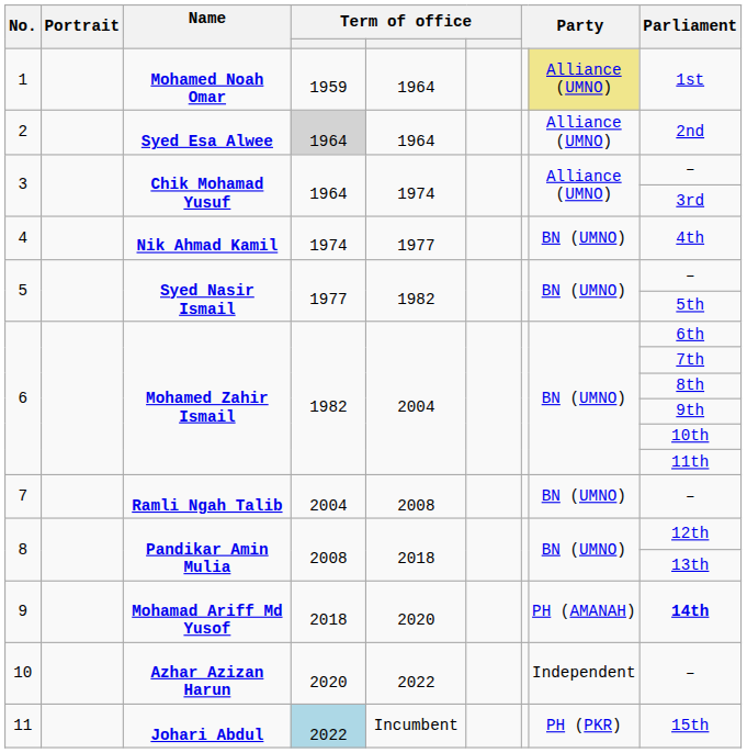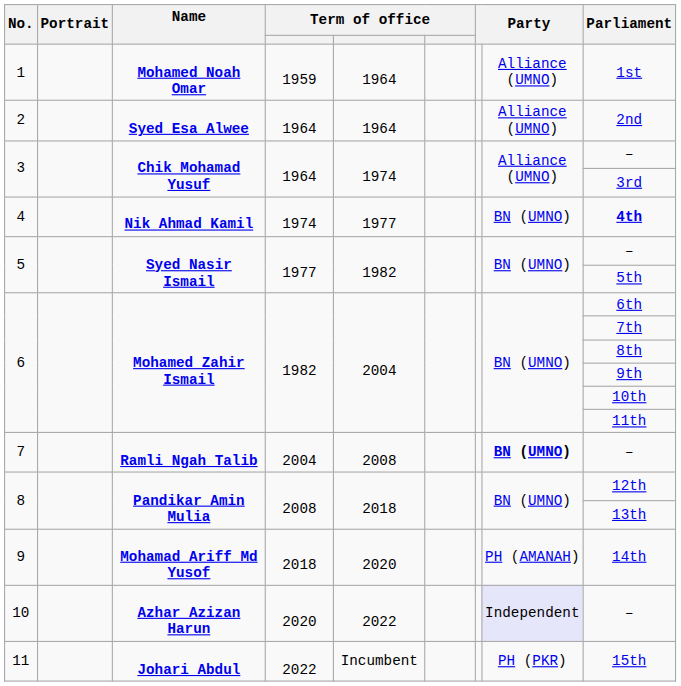1 | column 8: khaki background -> no background
2 | column 4: lightgrey background -> no background
4 | Parliament: normal -> bold
7 | column 8: normal -> bold
9 | Parliament: bold -> normal
10 | column 8: no background -> lavender background
11 | column 4: lightblue background -> no background
